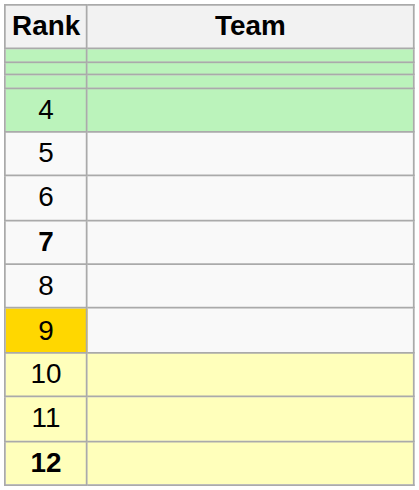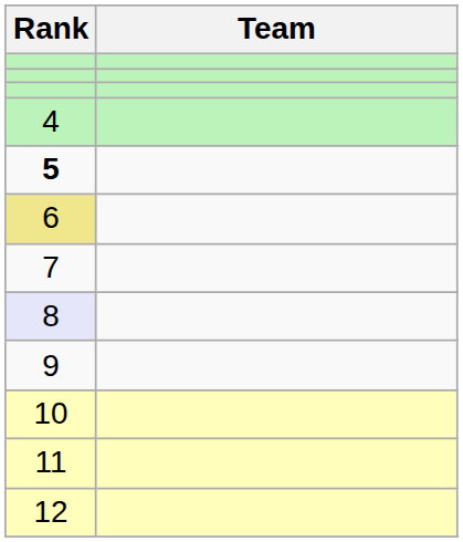row 6 | Rank: normal -> bold
row 7 | Rank: no background -> khaki background
row 8 | Rank: bold -> normal
row 9 | Rank: no background -> lavender background
row 10 | Rank: gold background -> no background
row 13 | Rank: bold -> normal
